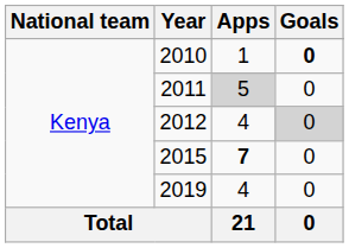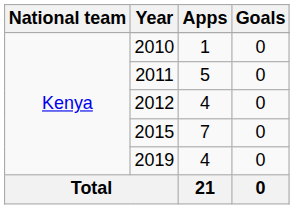2010 | Goals: bold -> normal
2011 | Apps: lightgrey background -> no background
2012 | Goals: lightgrey background -> no background
2015 | Apps: bold -> normal
